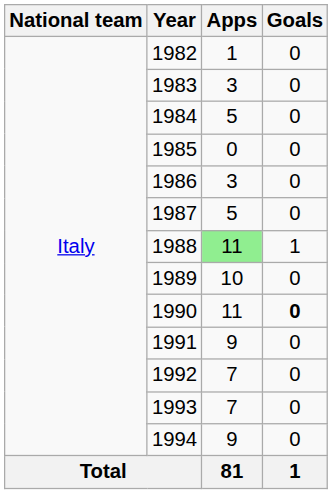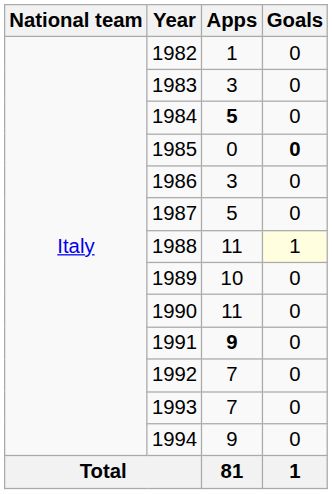1984 | Apps: normal -> bold
1985 | Goals: normal -> bold
1988 | Apps: lightgreen background -> no background
1988 | Goals: no background -> lightyellow background
1990 | Goals: bold -> normal
1991 | Apps: normal -> bold
